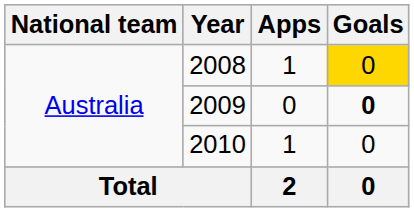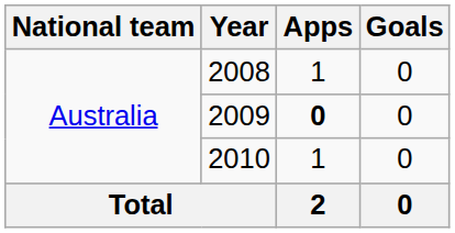2008 | Goals: gold background -> no background
2009 | Apps: normal -> bold
2009 | Goals: bold -> normal
